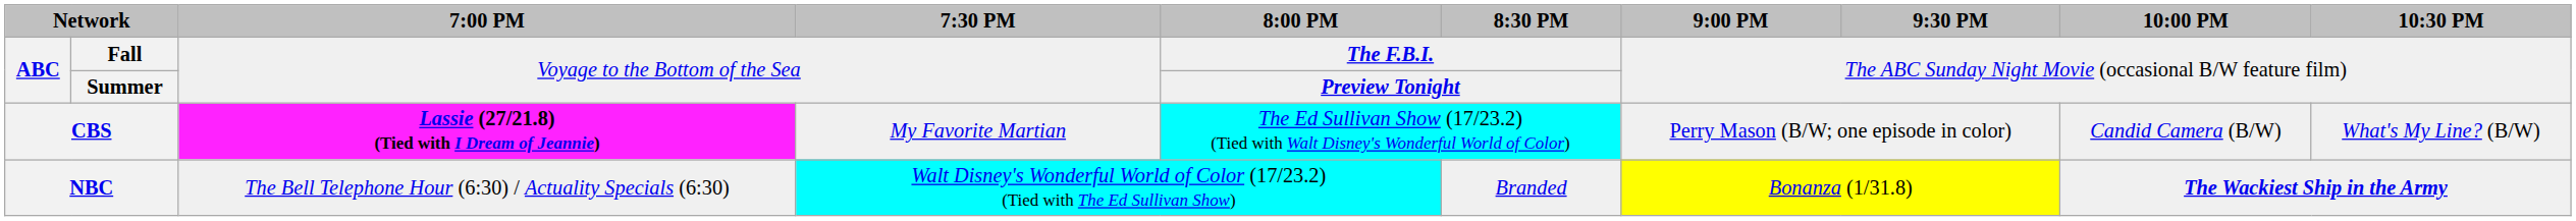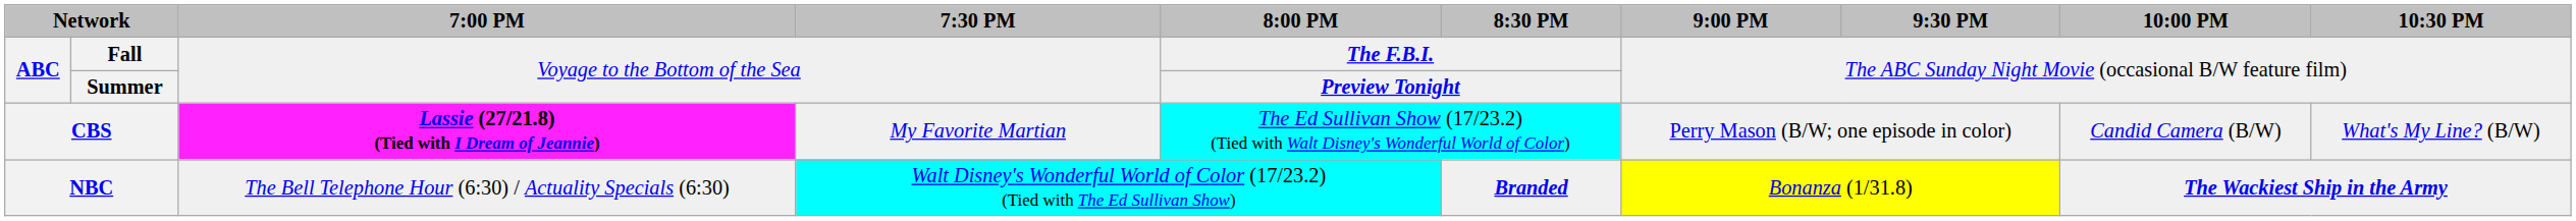NBC | 8:30 PM: normal -> bold
